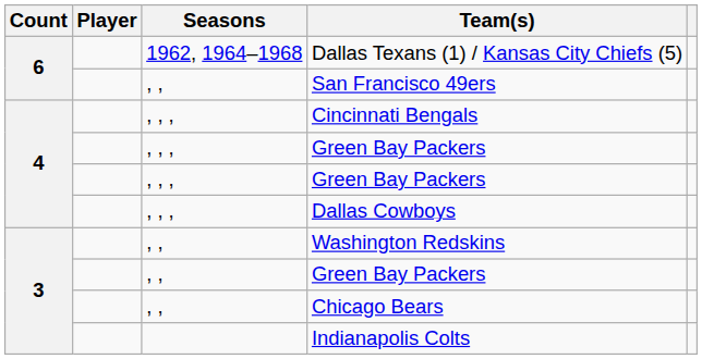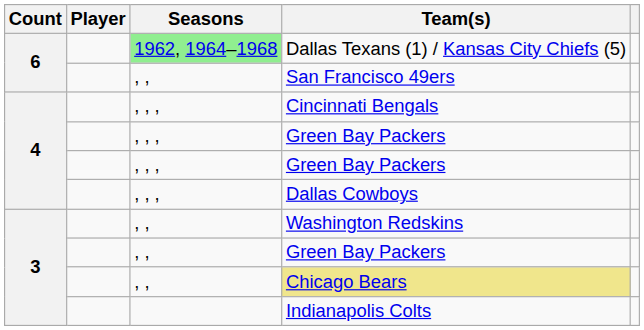Dallas Texans (1) / Kansas City Chiefs (5) | Seasons: no background -> lightgreen background
Chicago Bears | Team(s): no background -> khaki background
